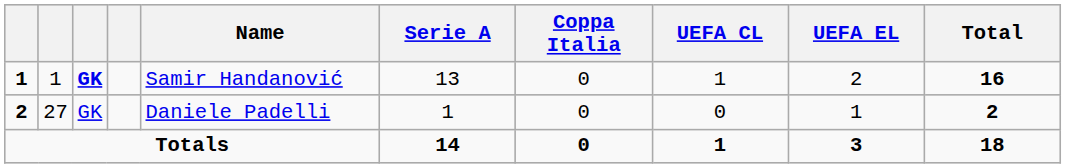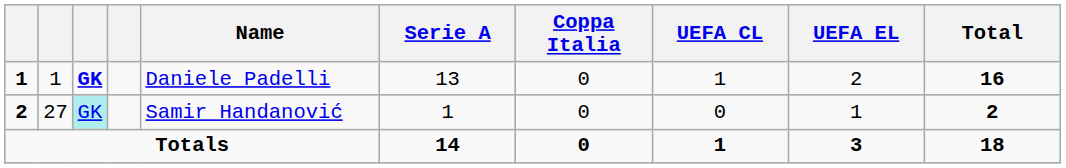row 2 | Name: Samir Handanović -> Daniele Padelli
row 3 | column 3: no background -> paleturquoise background
row 3 | Name: Daniele Padelli -> Samir Handanović
